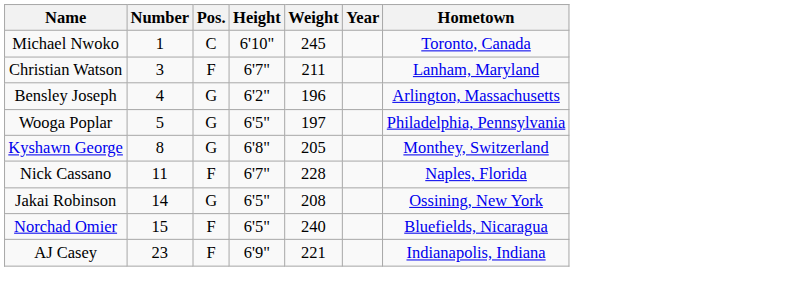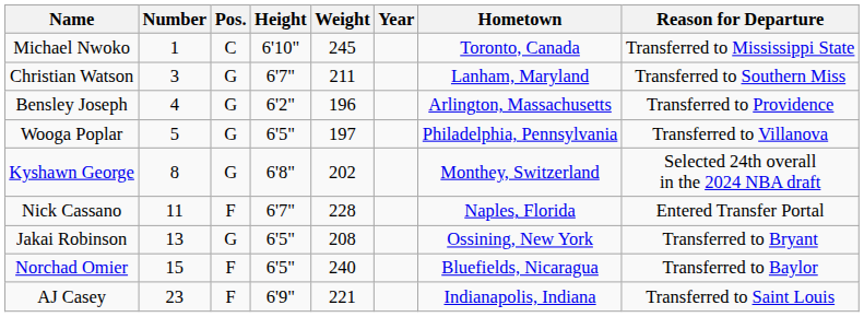+ column: Reason for Departure | Transferred to Mississippi State | Transferred to Southern Miss | Transferred to Providence | Transferred to Villanova | Selected 24th overall in the 2024 NBA draft | Entered Transfer Portal | Transferred to Bryant | Transferred to Baylor | Transferred to Saint Louis
Christian Watson | Pos.: F -> G
Kyshawn George | Weight: 205 -> 202
Jakai Robinson | Number: 14 -> 13
